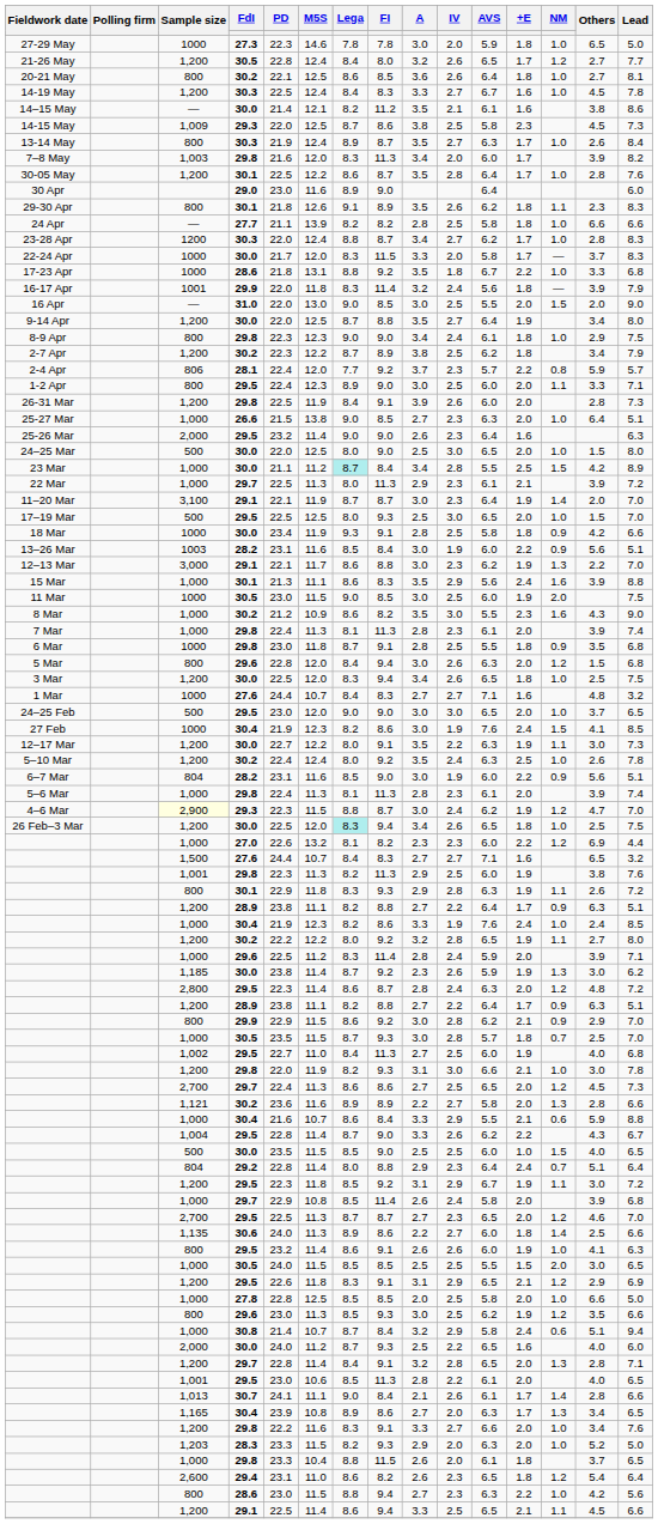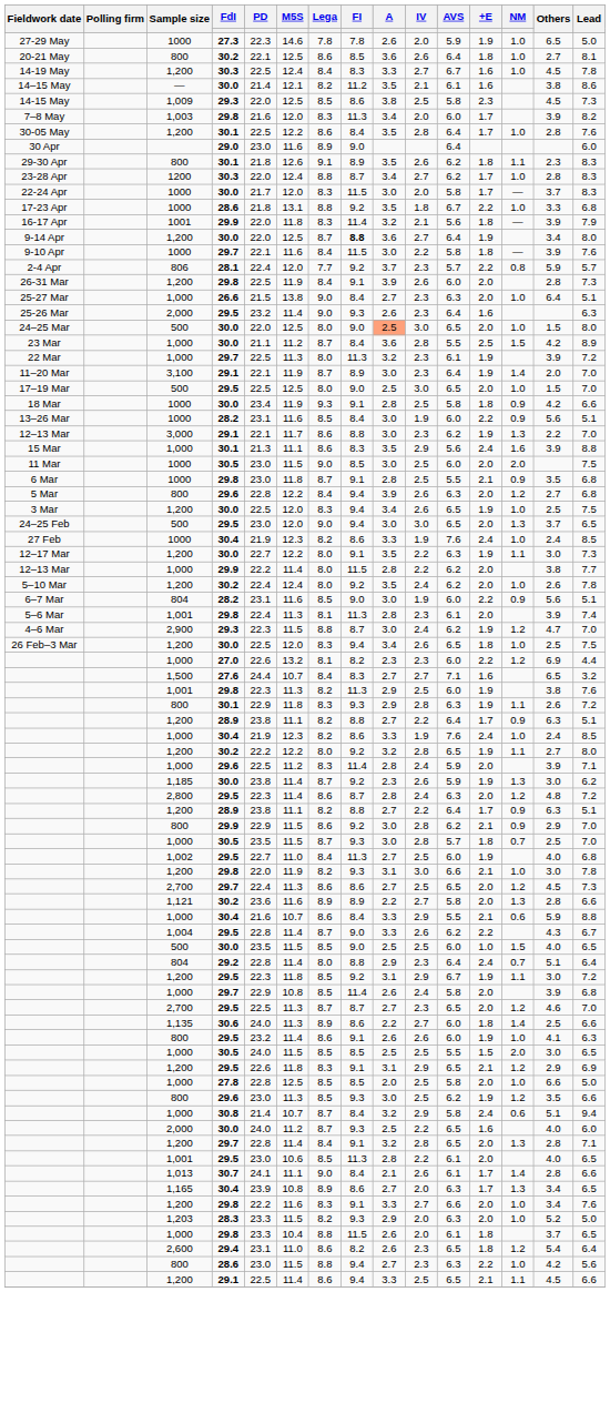27-29 May | A: 3.0 -> 2.6
27-29 May | +E: 1.8 -> 1.9
- row: 21-26 May | 1,200 | 30.5 | 22.8 | 12.4 | 8.4 | 8.0 | 3.2 | 2.6 | 6.5 | 1.7 | 1.2 | 2.7 | 7.7
14-15 May | Lega: 8.7 -> 8.5
- row: 13-14 May | 800 | 30.3 | 21.9 | 12.4 | 8.9 | 8.7 | 3.5 | 2.7 | 6.3 | 1.7 | 1.0 | 2.6 | 8.4
30-05 May | FI: 8.7 -> 8.4
- row: 24 Apr | — | 27.7 | 21.1 | 13.9 | 8.2 | 8.2 | 2.8 | 2.5 | 5.8 | 1.8 | 1.0 | 6.6 | 6.6
22-24 Apr | A: 3.3 -> 3.0
16-17 Apr | IV: 2.4 -> 2.1
- row: 16 Apr | — | 31.0 | 22.0 | 13.0 | 9.0 | 8.5 | 3.0 | 2.5 | 5.5 | 2.0 | 1.5 | 2.0 | 9.0
9-14 Apr | FI: normal -> bold
9-14 Apr | A: 3.5 -> 3.6
+ row: 9-10 Apr | 1000 | 29.7 | 22.1 | 11.6 | 8.4 | 11.5 | 3.0 | 2.2 | 5.8 | 1.8 | — | 3.9 | 7.6
- row: 8-9 Apr | 800 | 29.8 | 22.3 | 12.3 | 9.0 | 9.0 | 3.4 | 2.4 | 6.1 | 1.8 | 1.0 | 2.9 | 7.5
- row: 2-7 Apr | 1,200 | 30.2 | 22.3 | 12.2 | 8.7 | 8.9 | 3.8 | 2.5 | 6.2 | 1.8 | 3.4 | 7.9
- row: 1-2 Apr | 800 | 29.5 | 22.4 | 12.3 | 8.9 | 9.0 | 3.0 | 2.5 | 6.0 | 2.0 | 1.1 | 3.3 | 7.1
25-27 Mar | FI: 8.5 -> 8.4
25-26 Mar | FI: 9.0 -> 9.3
24–25 Mar | A: no background -> lightsalmon background
23 Mar | Lega: paleturquoise background -> no background
23 Mar | A: 3.4 -> 3.6
22 Mar | A: 2.9 -> 3.2
22 Mar | +E: 2.1 -> 1.9
11–20 Mar | FI: 8.7 -> 8.9
17–19 Mar | FI: 9.3 -> 9.0
13–26 Mar | Sample size: 1003 -> 1000
11 Mar | +E: 1.9 -> 2.0
- row: 8 Mar | 1,000 | 30.2 | 21.2 | 10.9 | 8.6 | 8.2 | 3.5 | 3.0 | 5.5 | 2.3 | 1.6 | 4.3 | 9.0
- row: 7 Mar | 1,000 | 29.8 | 22.4 | 11.3 | 8.1 | 11.3 | 2.8 | 2.3 | 6.1 | 2.0 | 3.9 | 7.4
6 Mar | +E: 1.8 -> 2.1
5 Mar | M5S: 12.0 -> 12.2
5 Mar | A: 3.0 -> 3.9
5 Mar | Others: 1.5 -> 2.7
3 Mar | +E: 1.8 -> 1.9
- row: 1 Mar | 1000 | 27.6 | 24.4 | 10.7 | 8.4 | 8.3 | 2.7 | 2.7 | 7.1 | 1.6 | 4.8 | 3.2
24–25 Feb | FI: 9.0 -> 9.4
24–25 Feb | NM: 1.0 -> 1.3
27 Feb | A: 3.0 -> 3.3
27 Feb | NM: 1.5 -> 1.0
27 Feb | Others: 4.1 -> 2.4
+ row: 12–13 Mar | 1,000 | 29.9 | 22.2 | 11.4 | 8.0 | 11.5 | 2.8 | 2.2 | 6.2 | 2.0 | 3.8 | 7.7
5–10 Mar | AVS: 6.3 -> 6.2
5–10 Mar | +E: 2.5 -> 2.0
5–6 Mar | Sample size: 1,000 -> 1,001
4–6 Mar | Sample size: lightyellow background -> no background
26 Feb–3 Mar | Lega: paleturquoise background -> no background
